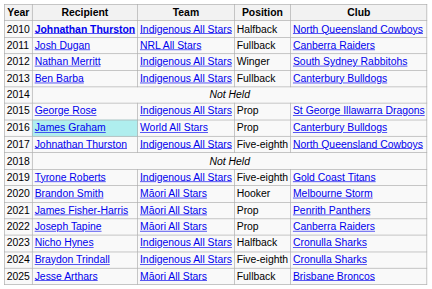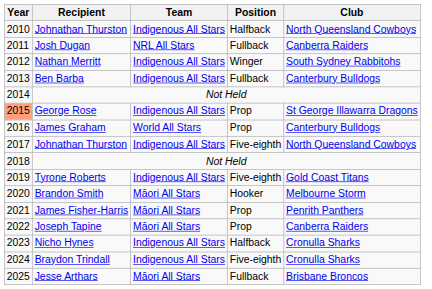2010 | Recipient: bold -> normal
2015 | Year: no background -> lightsalmon background
2016 | Recipient: paleturquoise background -> no background
